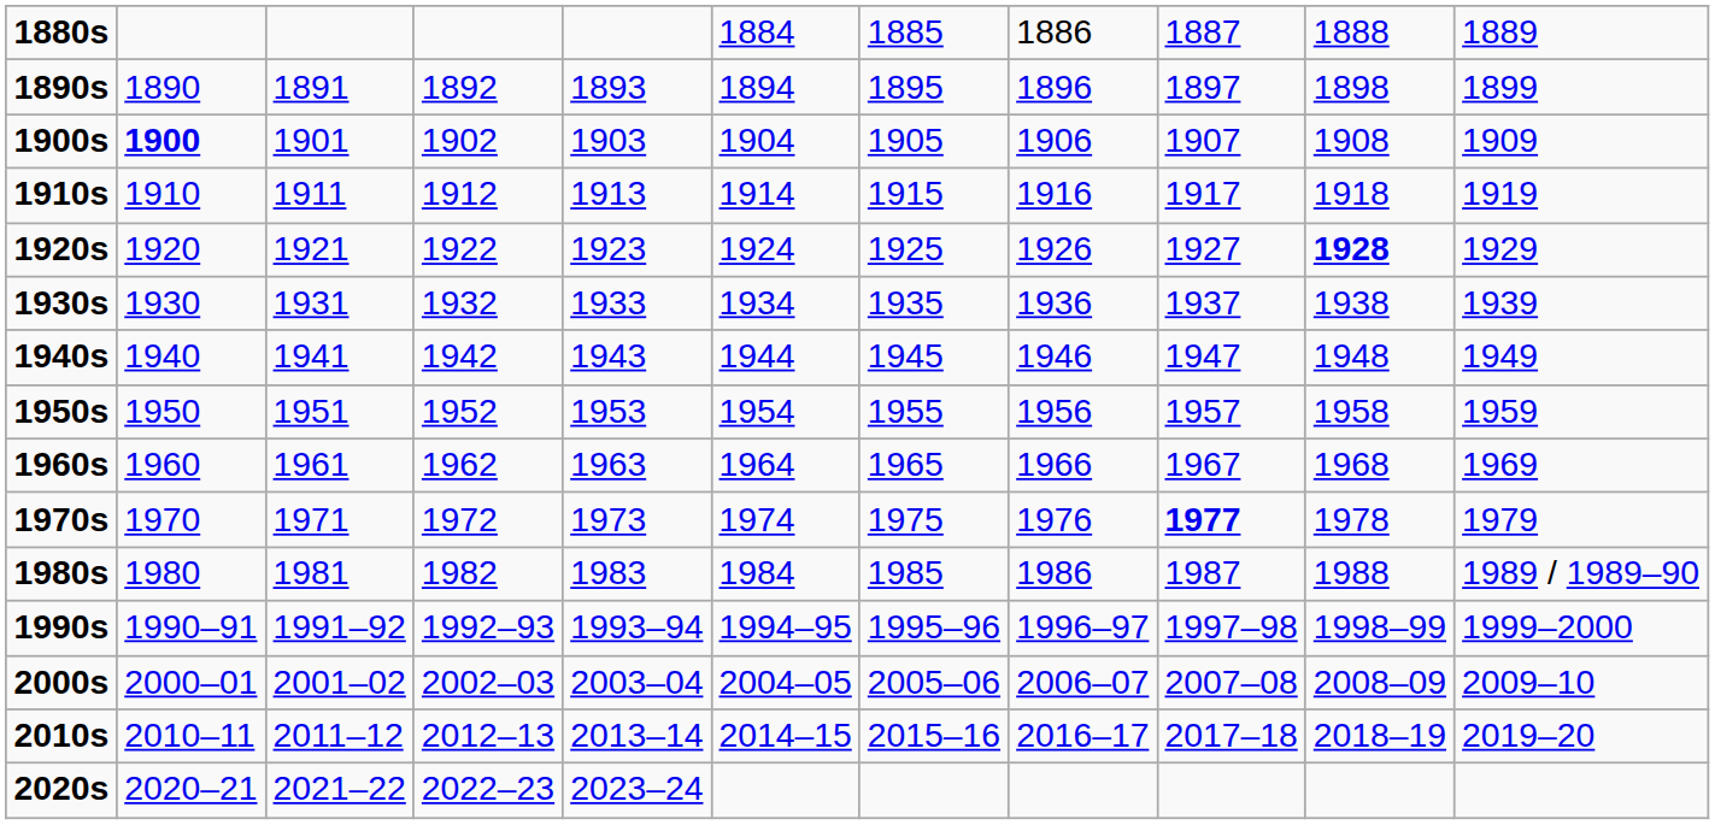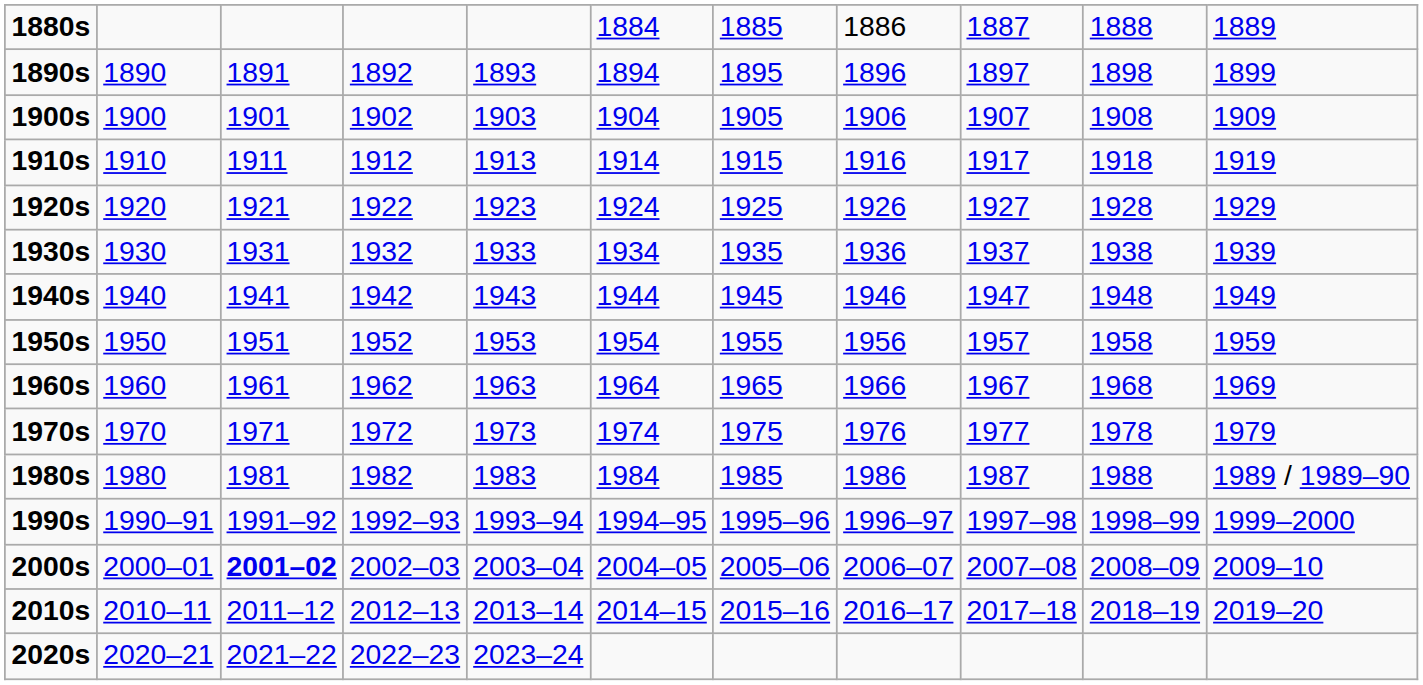1900s | column 2: bold -> normal
1920s | column 10: bold -> normal
1970s | column 9: bold -> normal
2000s | column 3: normal -> bold
